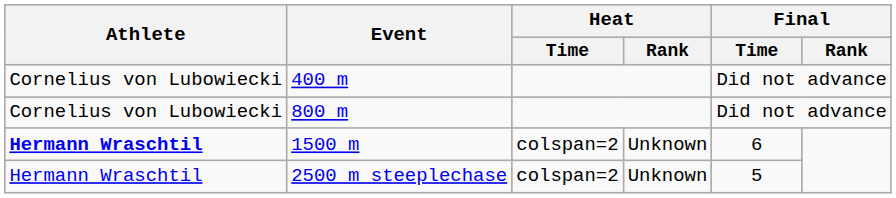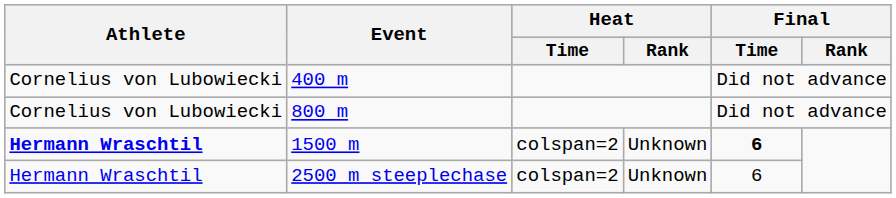1500 m | Final / Time: normal -> bold
2500 m steeplechase | Final / Time: 5 -> 6
